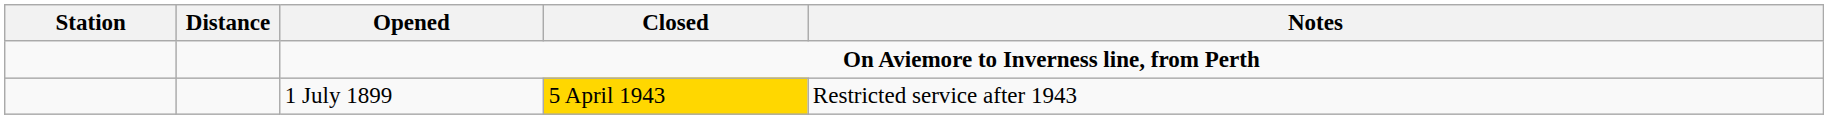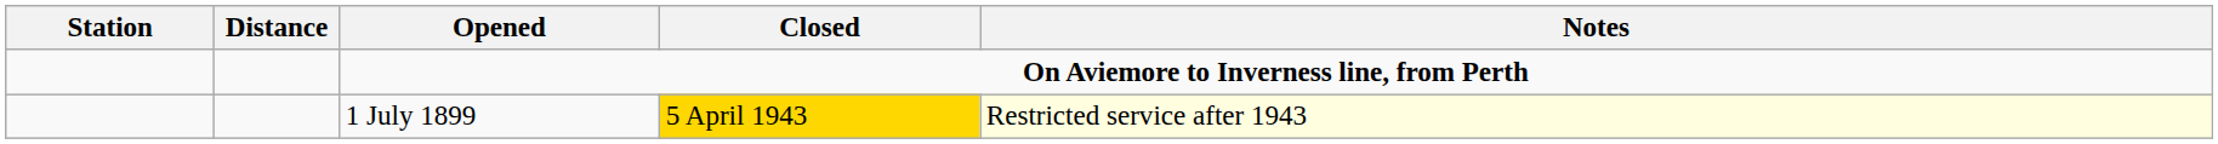1 July 1899 | Notes: no background -> lightyellow background
